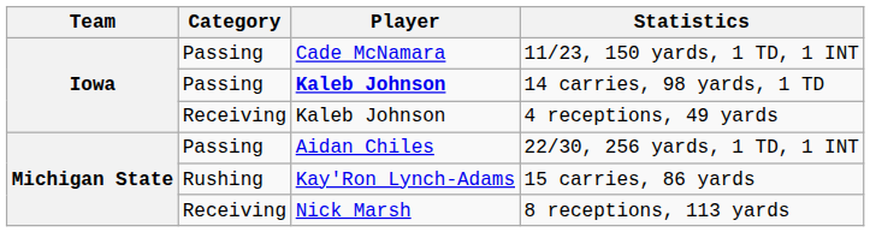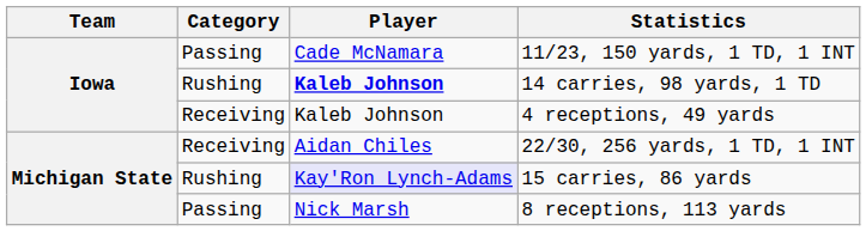14 carries, 98 yards, 1 TD | Category: Passing -> Rushing
22/30, 256 yards, 1 TD, 1 INT | Category: Passing -> Receiving
15 carries, 86 yards | Player: no background -> lavender background
8 receptions, 113 yards | Category: Receiving -> Passing
